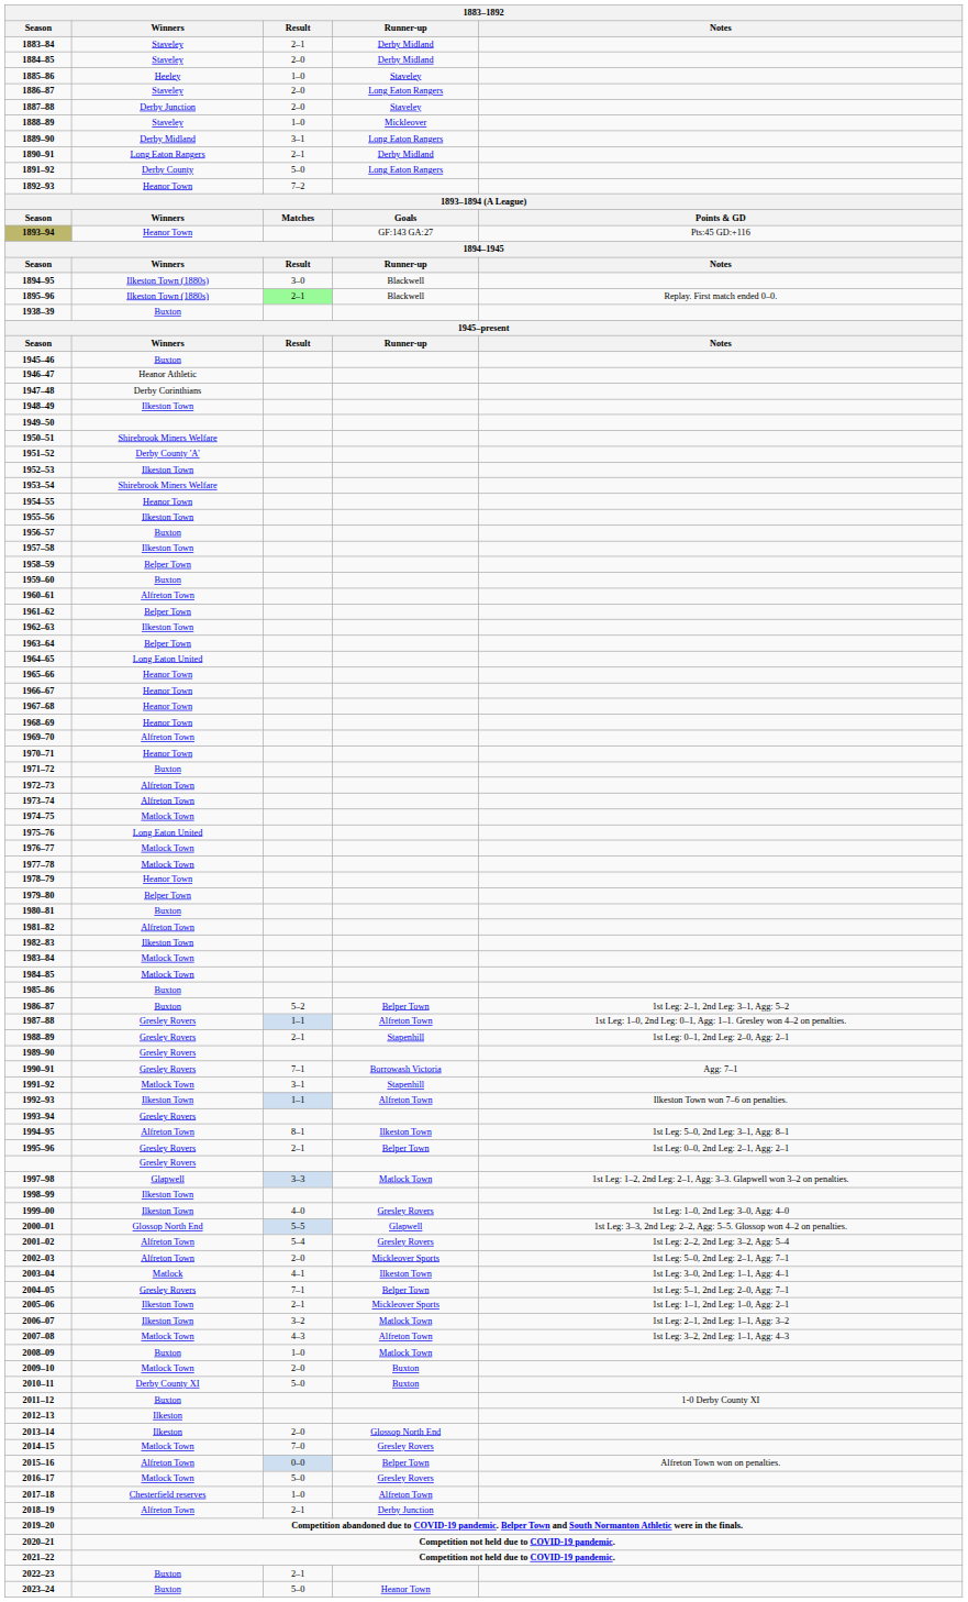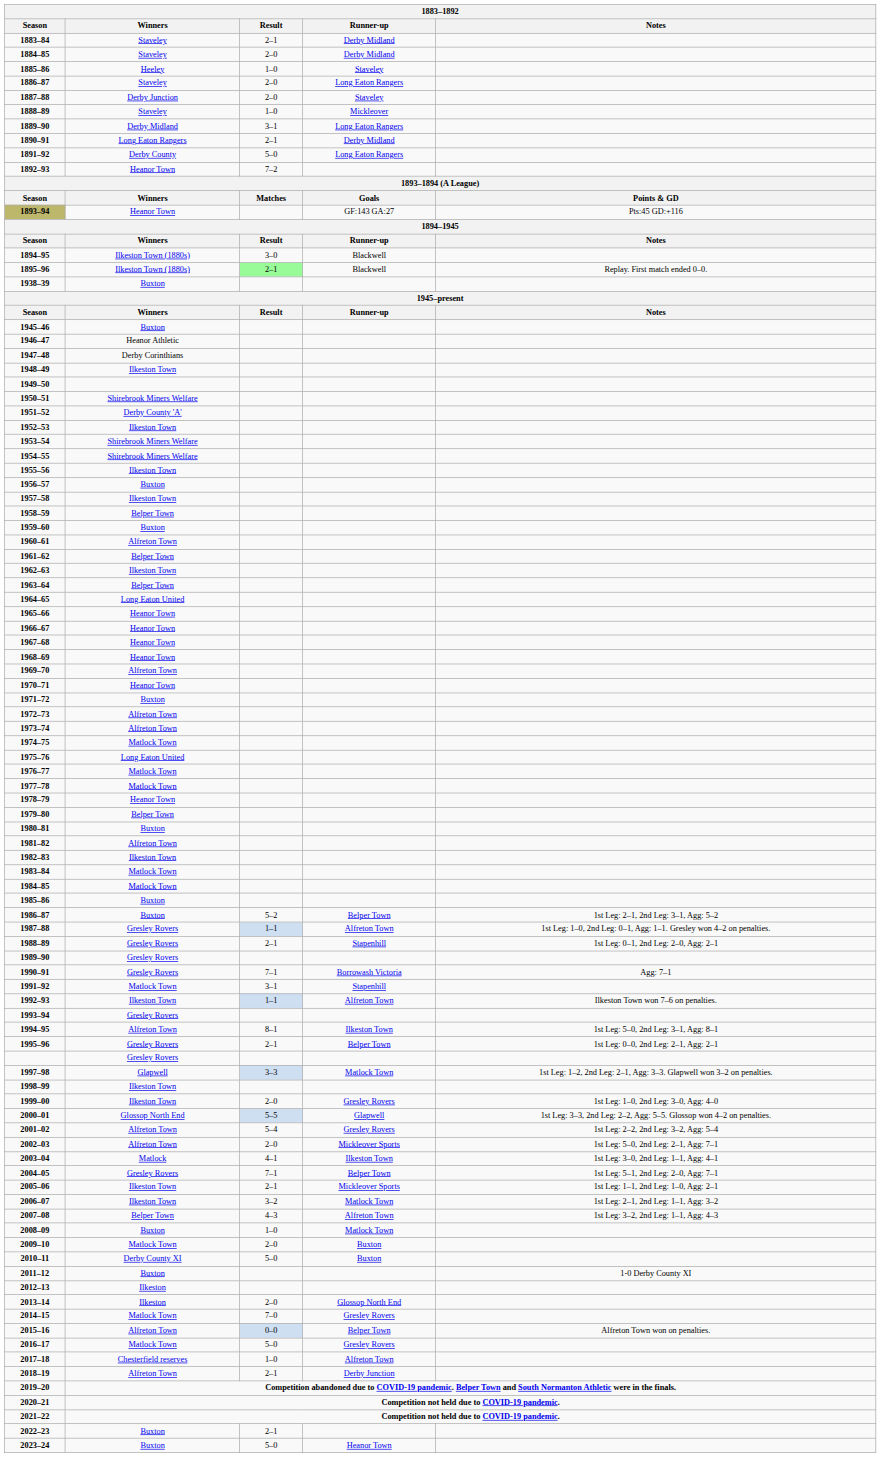1954–55 | 1883–1892 / Winners: Heanor Town -> Shirebrook Miners Welfare
1999–00 | 1883–1892 / Result: 4–0 -> 2–0
2007–08 | 1883–1892 / Winners: Matlock Town -> Belper Town
